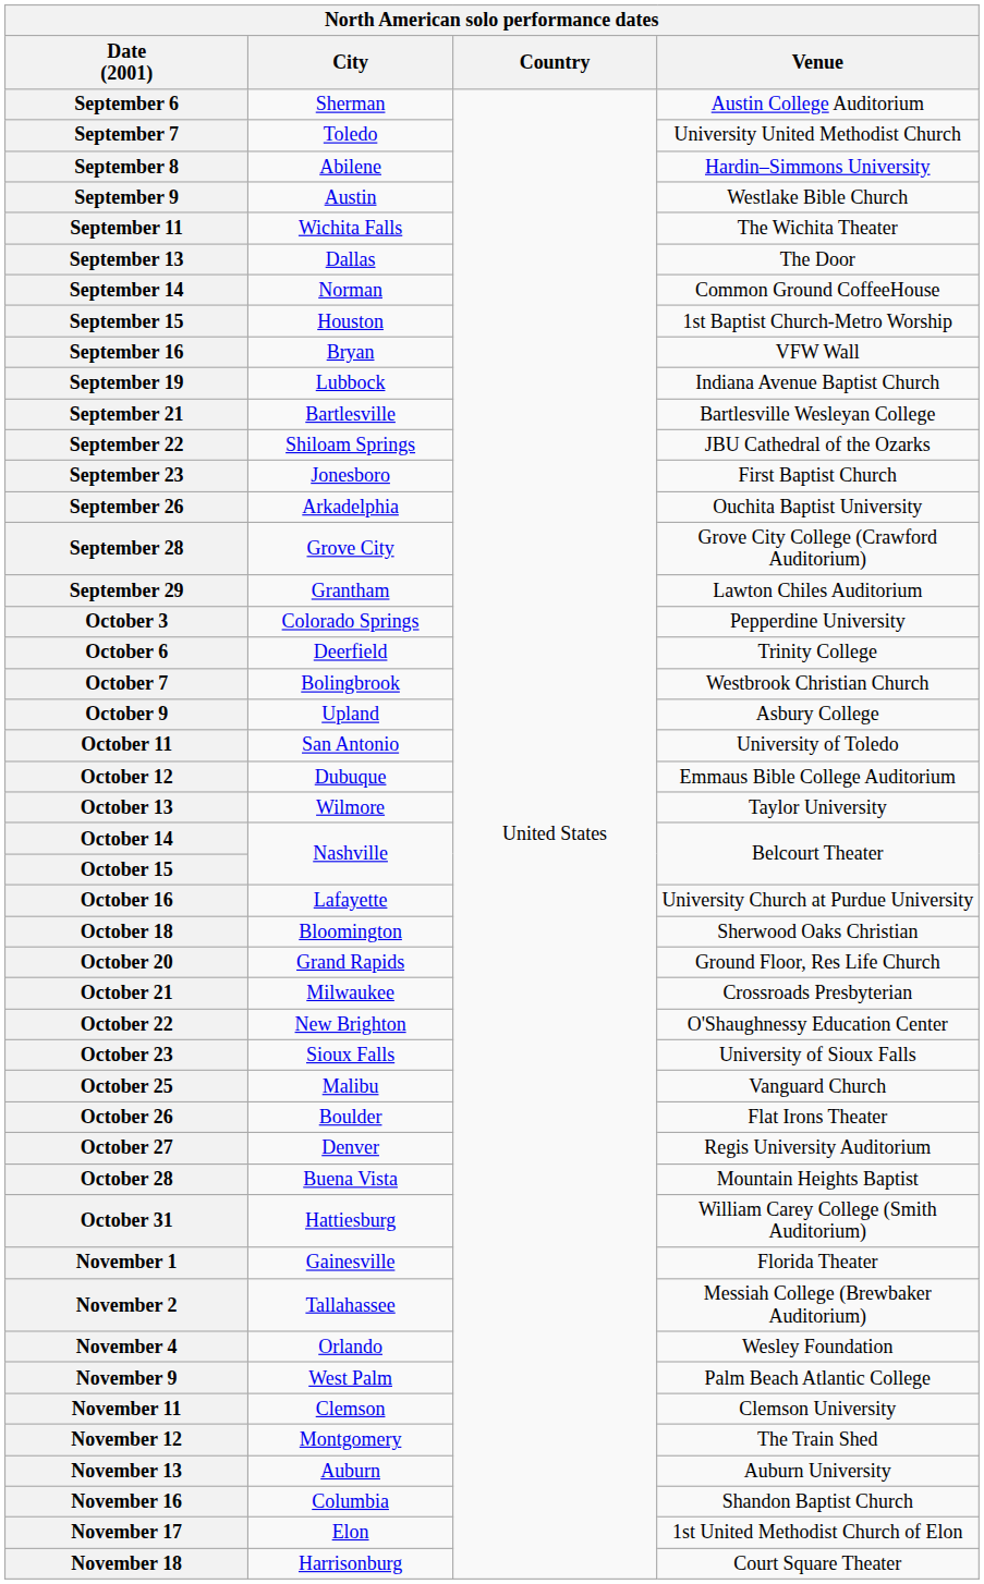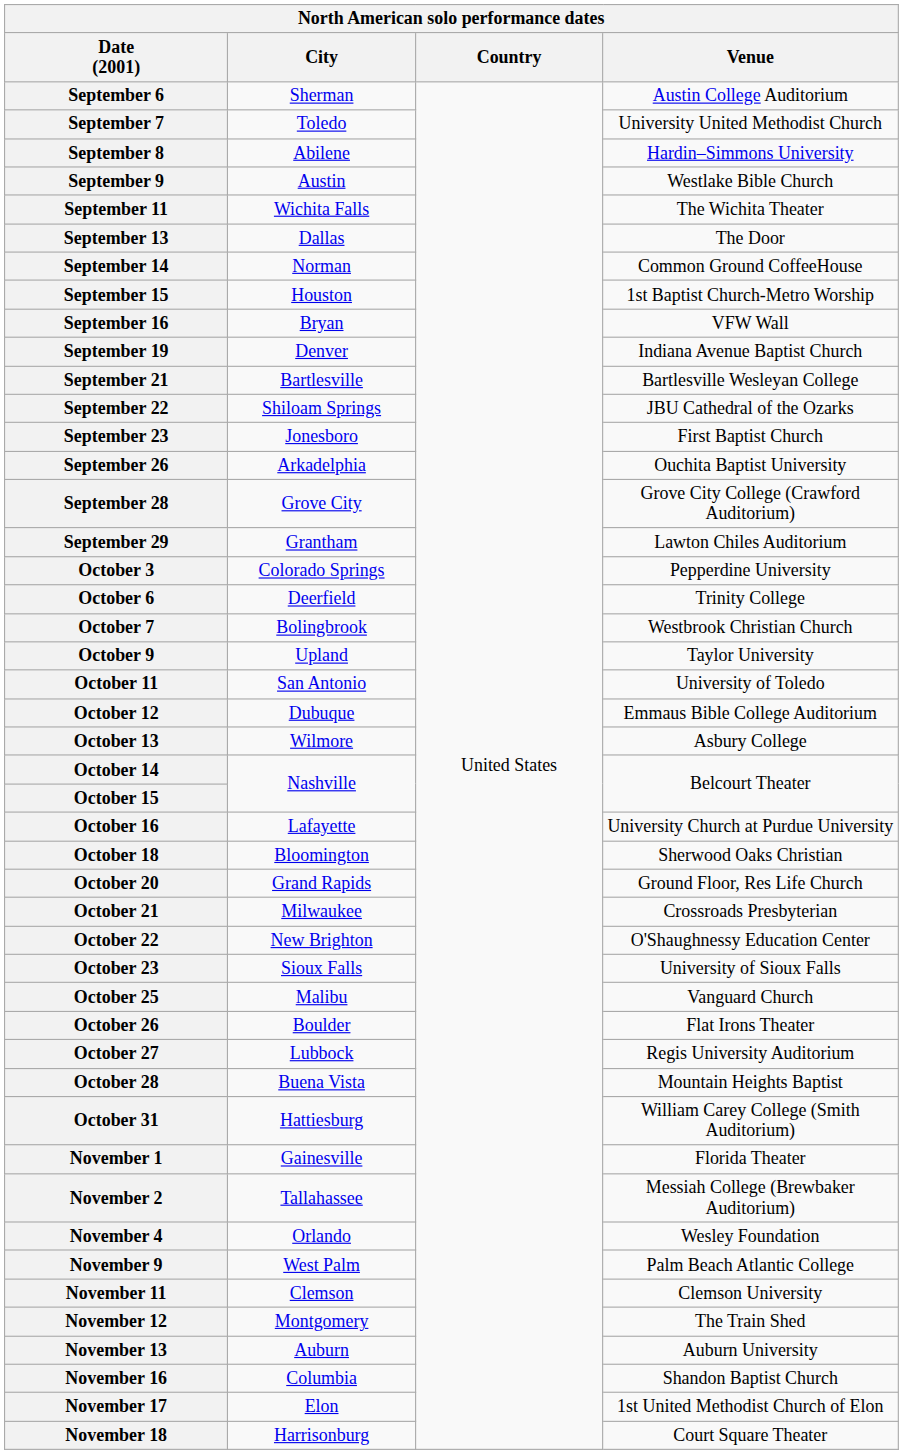September 19 | City: Lubbock -> Denver
October 9 | Venue: Asbury College -> Taylor University
October 13 | Venue: Taylor University -> Asbury College
October 27 | City: Denver -> Lubbock
